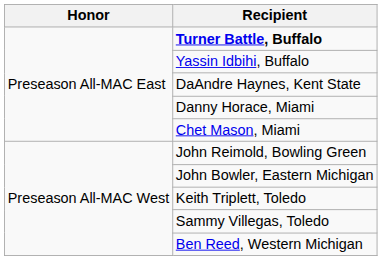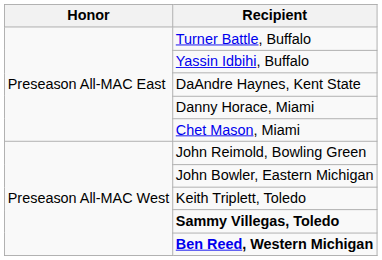row 2 | Recipient: bold -> normal
row 10 | Recipient: normal -> bold
row 11 | Recipient: normal -> bold
